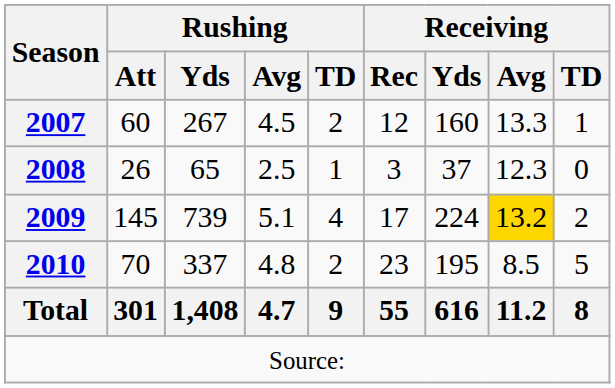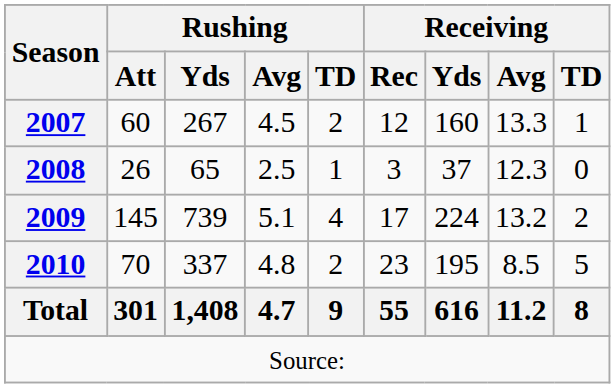2009 | Receiving / Avg: gold background -> no background
